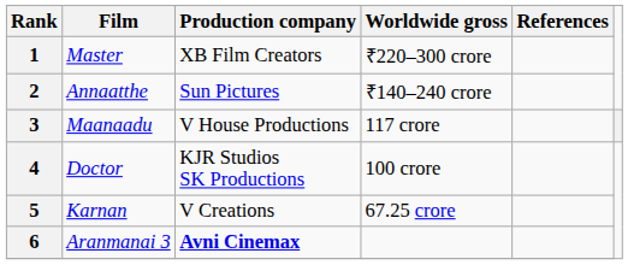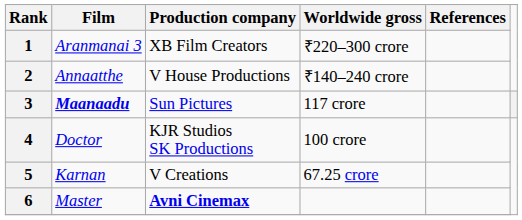1 | Film: Master -> Aranmanai 3
2 | Production company: Sun Pictures -> V House Productions
3 | Film: normal -> bold
3 | Production company: V House Productions -> Sun Pictures
6 | Film: Aranmanai 3 -> Master
